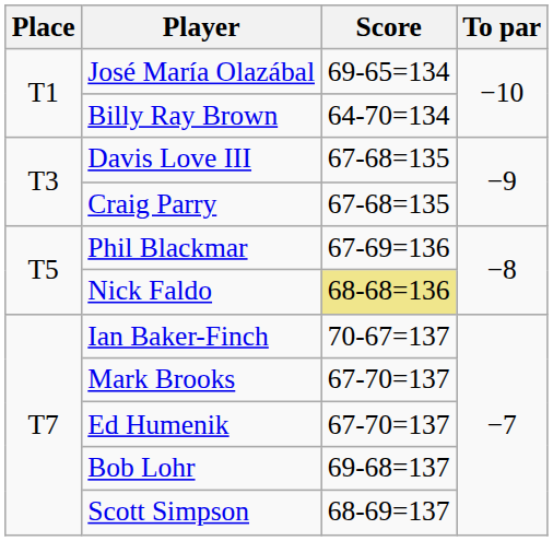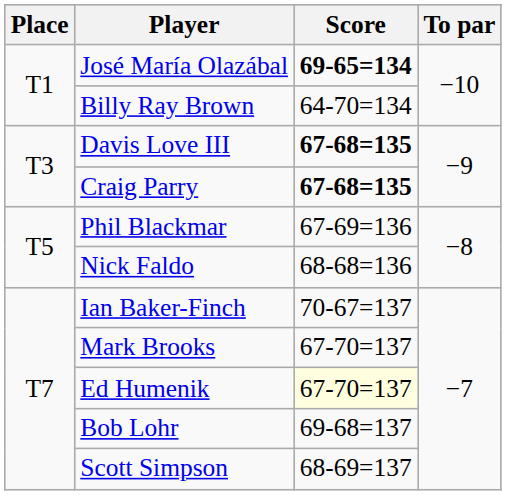José María Olazábal | Score: normal -> bold
Davis Love III | Score: normal -> bold
Craig Parry | Score: normal -> bold
Nick Faldo | Score: khaki background -> no background
Ed Humenik | Score: no background -> lightyellow background
